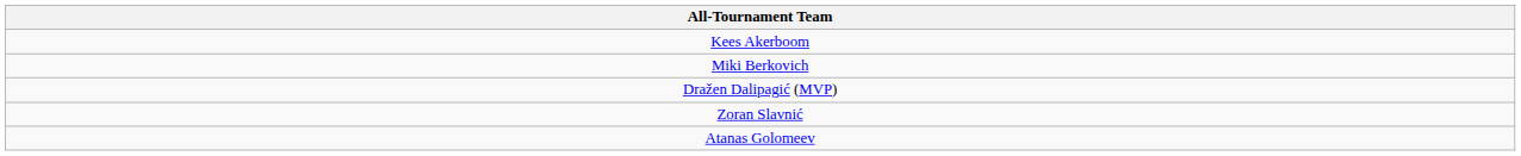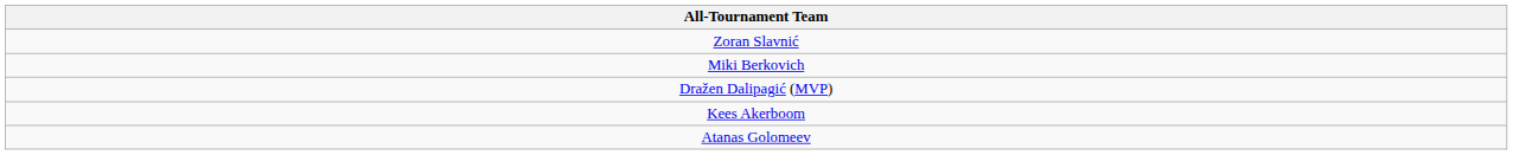row 2 | column 1: Kees Akerboom -> Zoran Slavnić
row 5 | column 1: Zoran Slavnić -> Kees Akerboom
